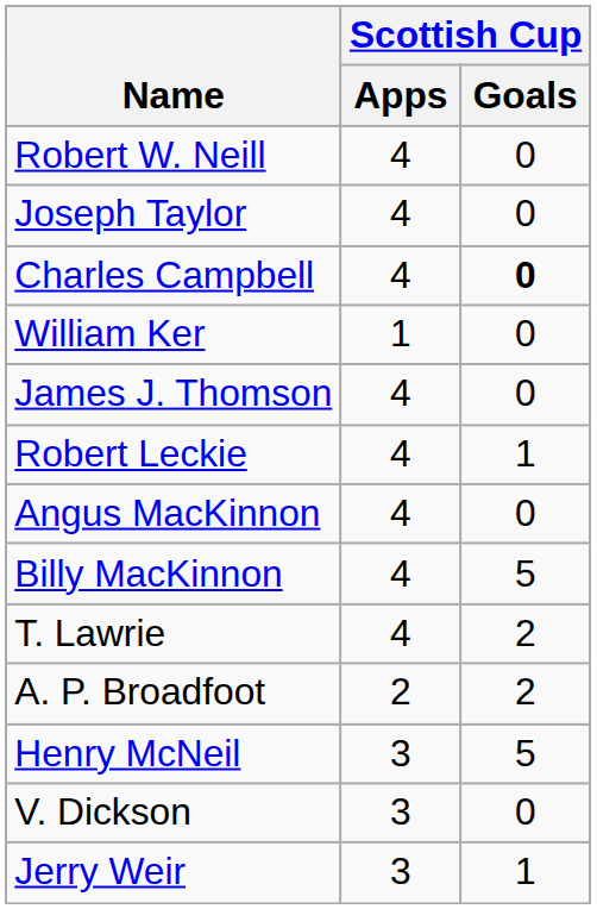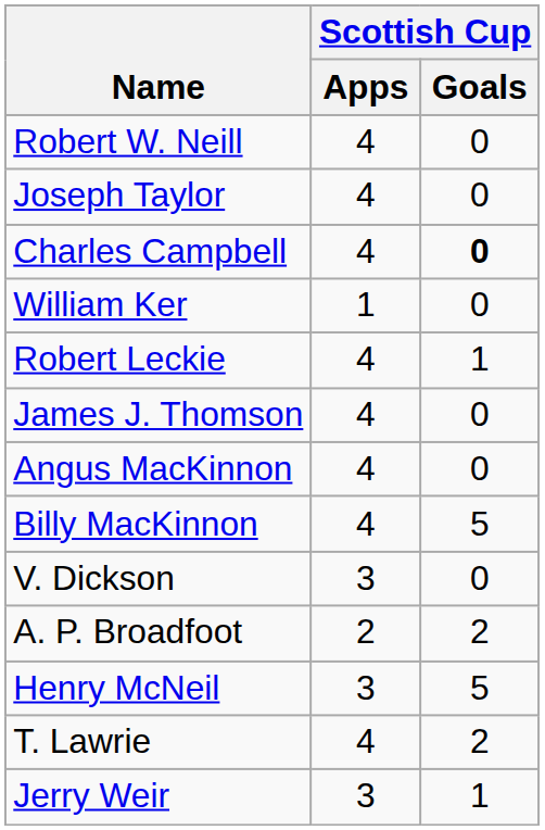rows swapped: James J. Thomson <-> Robert Leckie
rows swapped: T. Lawrie <-> V. Dickson
